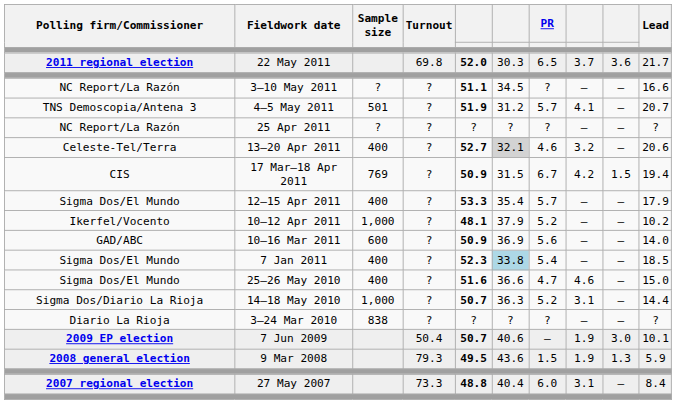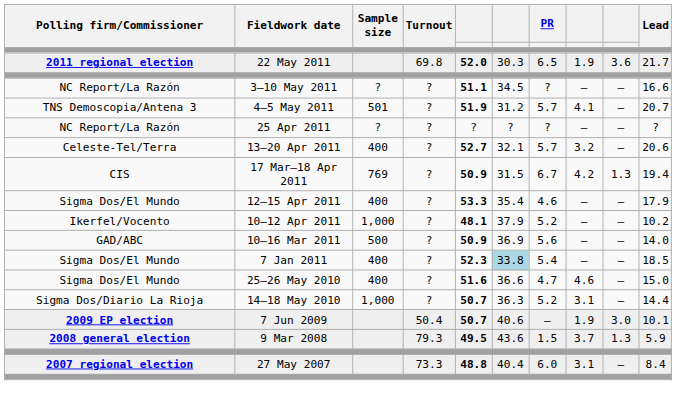22 May 2011 | column 8: 3.7 -> 1.9
13–20 Apr 2011 | column 6: lightgrey background -> no background
13–20 Apr 2011 | PR: 4.6 -> 5.7
17 Mar–18 Apr 2011 | column 9: 1.5 -> 1.3
12–15 Apr 2011 | PR: 5.7 -> 4.6
10–16 Mar 2011 | Sample size: 600 -> 500
- row: Diario La Rioja | 3–24 Mar 2010 | 838 | ? | ? | ? | ? | – | – | ?
9 Mar 2008 | column 8: 1.9 -> 3.7
